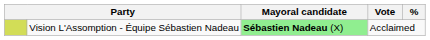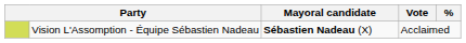Vision L'Assomption - Équipe Sébastien Nadeau | Mayoral candidate: lightgreen background -> no background
